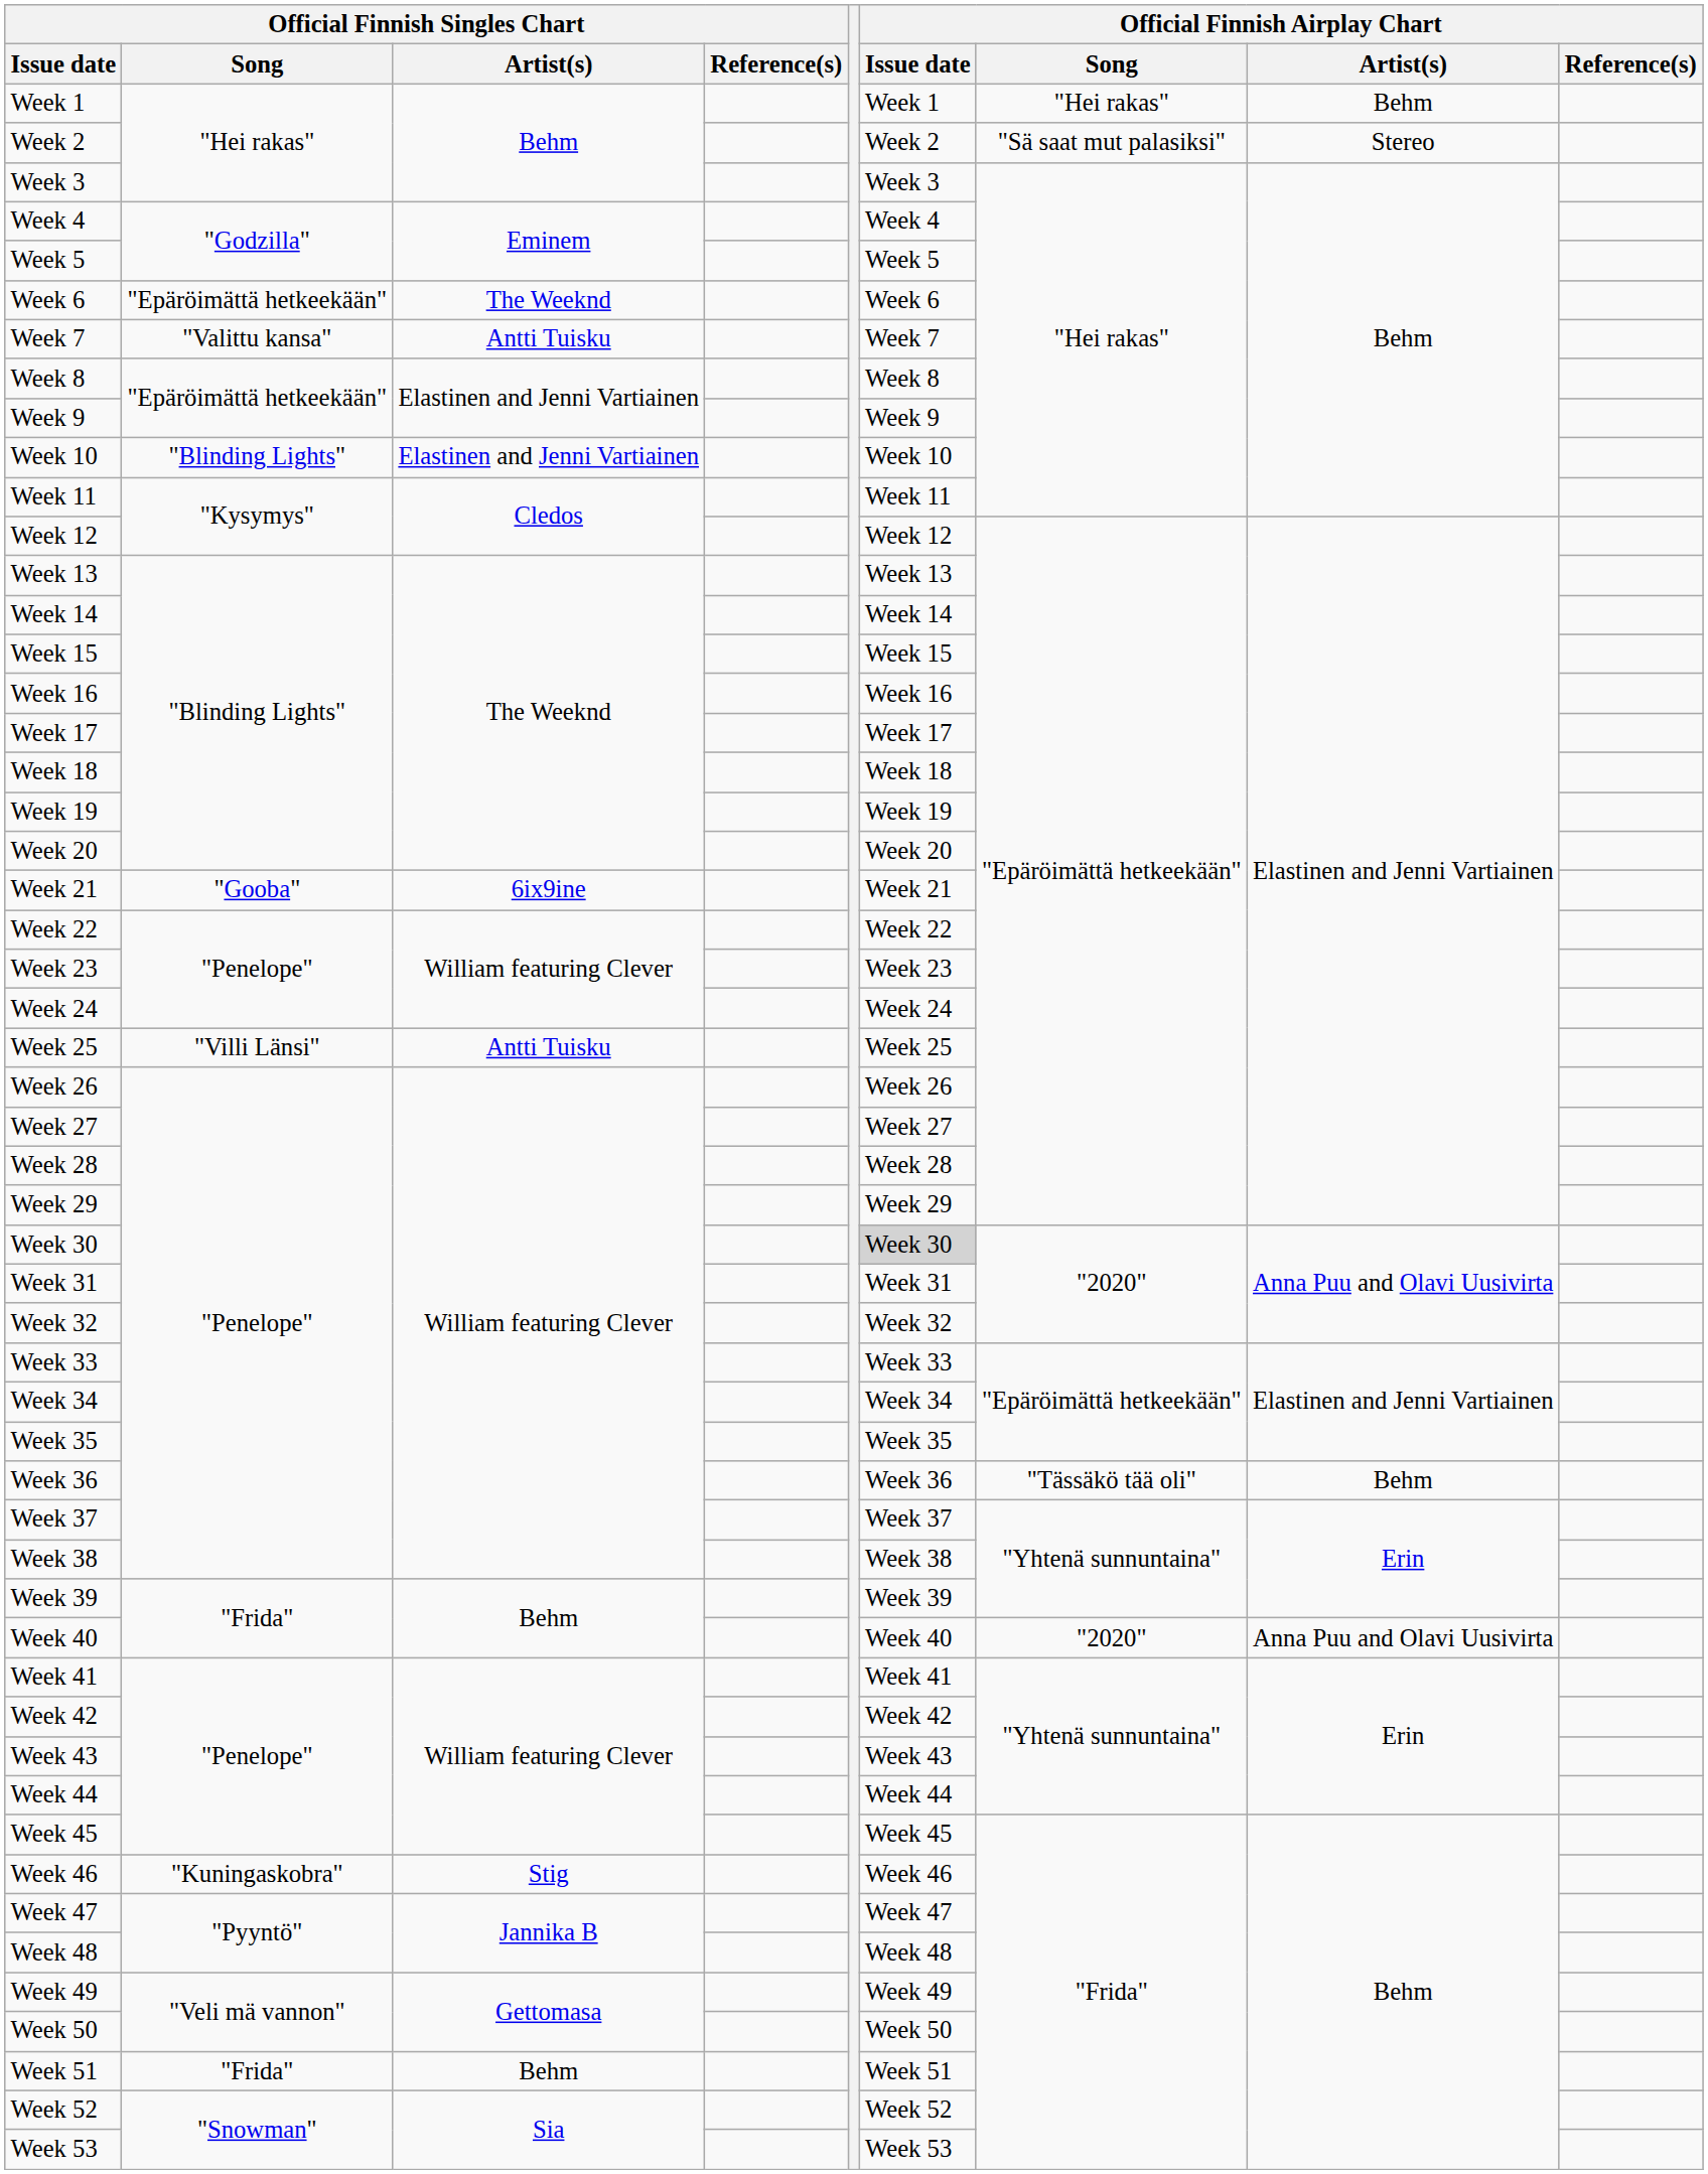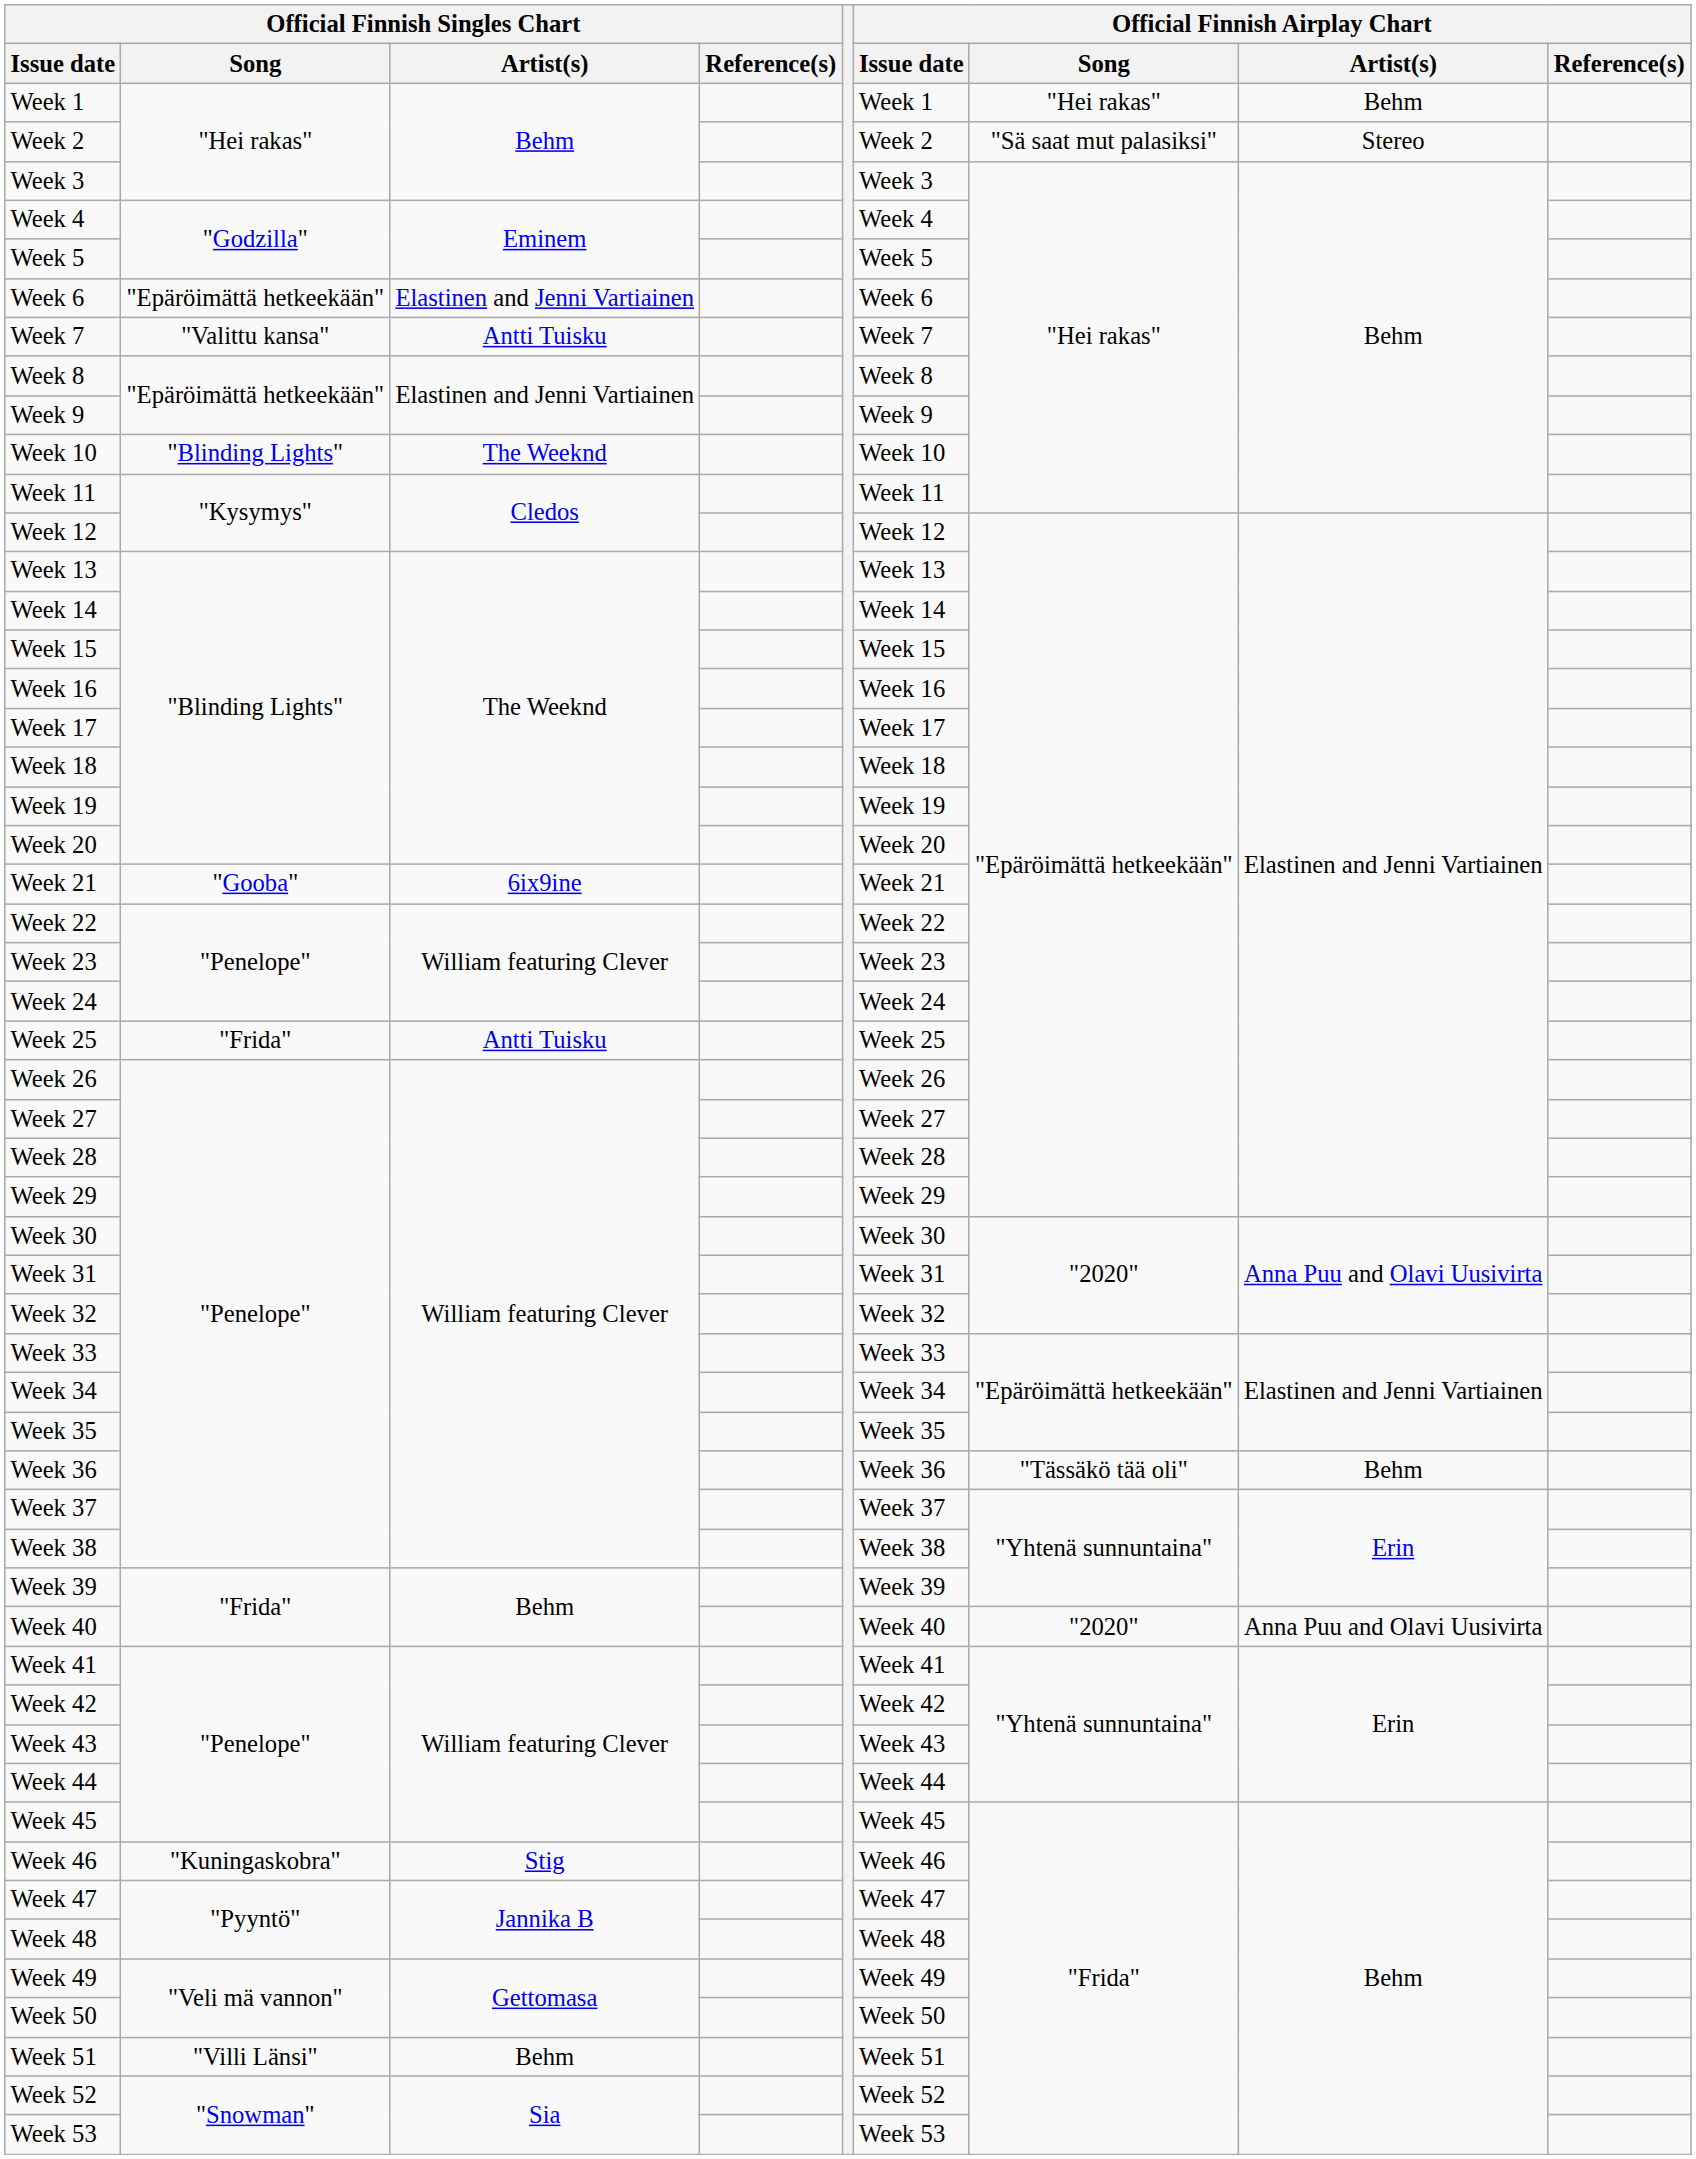row 8 | Official Finnish Singles Chart / Artist(s): The Weeknd -> Elastinen and Jenni Vartiainen
row 12 | Official Finnish Singles Chart / Artist(s): Elastinen and Jenni Vartiainen -> The Weeknd
row 27 | Official Finnish Singles Chart / Song: "Villi Länsi" -> "Frida"
row 32 | Official Finnish Airplay Chart / Issue date: lightgrey background -> no background
row 53 | Official Finnish Singles Chart / Song: "Frida" -> "Villi Länsi"
